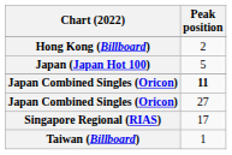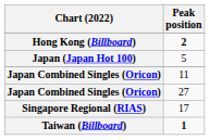2 | Peak position: normal -> bold
11 | Peak position: bold -> normal
1 | Peak position: normal -> bold
